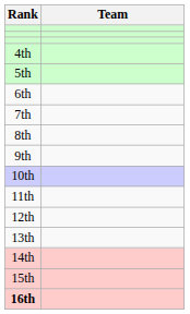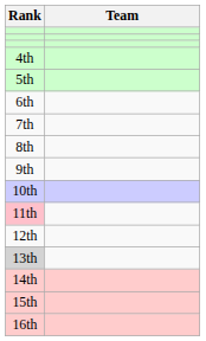row 12 | Rank: no background -> pink background
row 14 | Rank: no background -> lightgrey background
row 17 | Rank: bold -> normal
